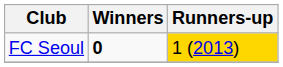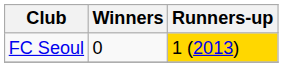FC Seoul | Winners: bold -> normal
